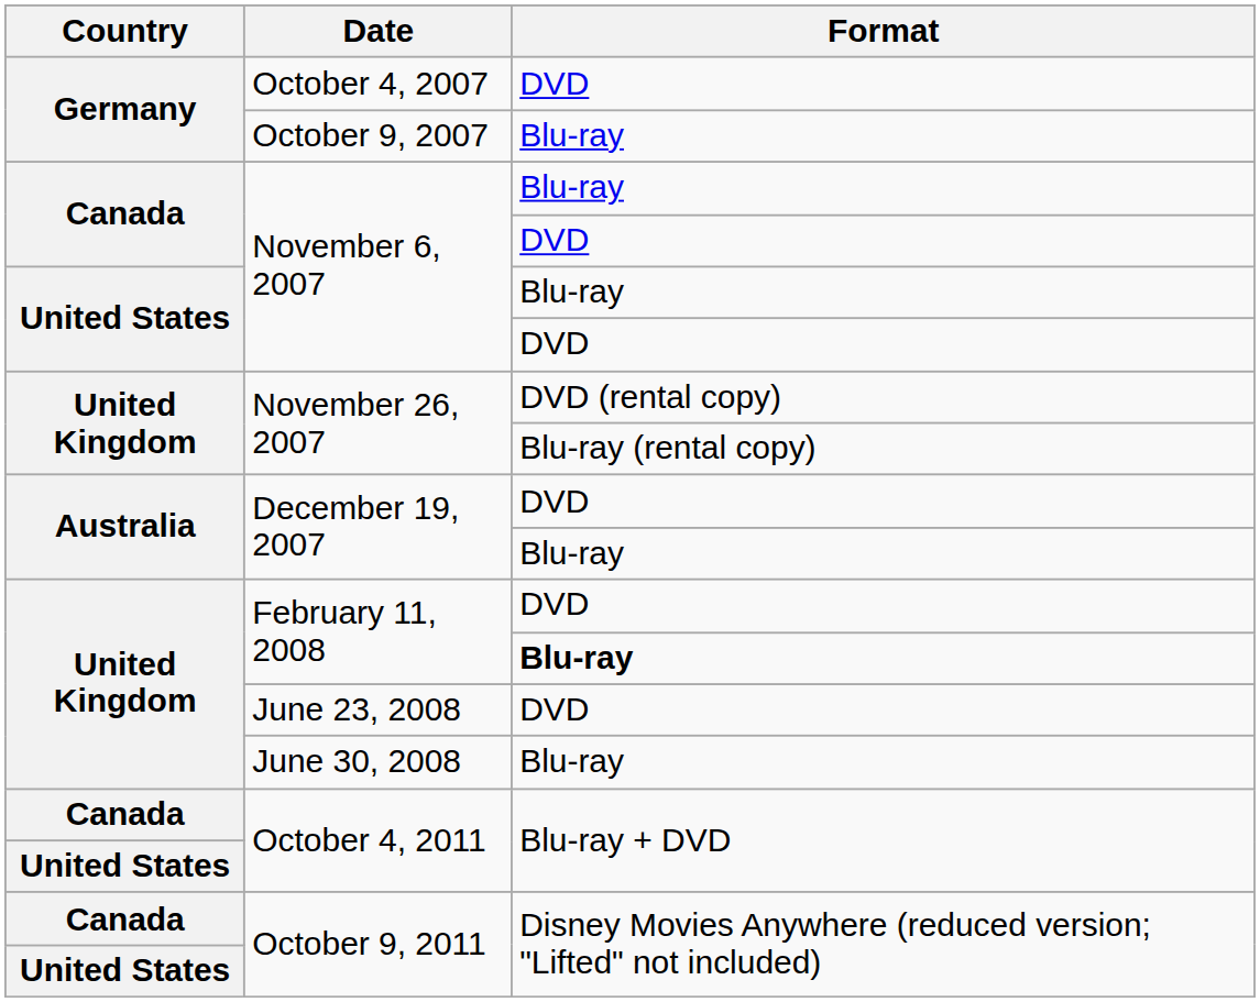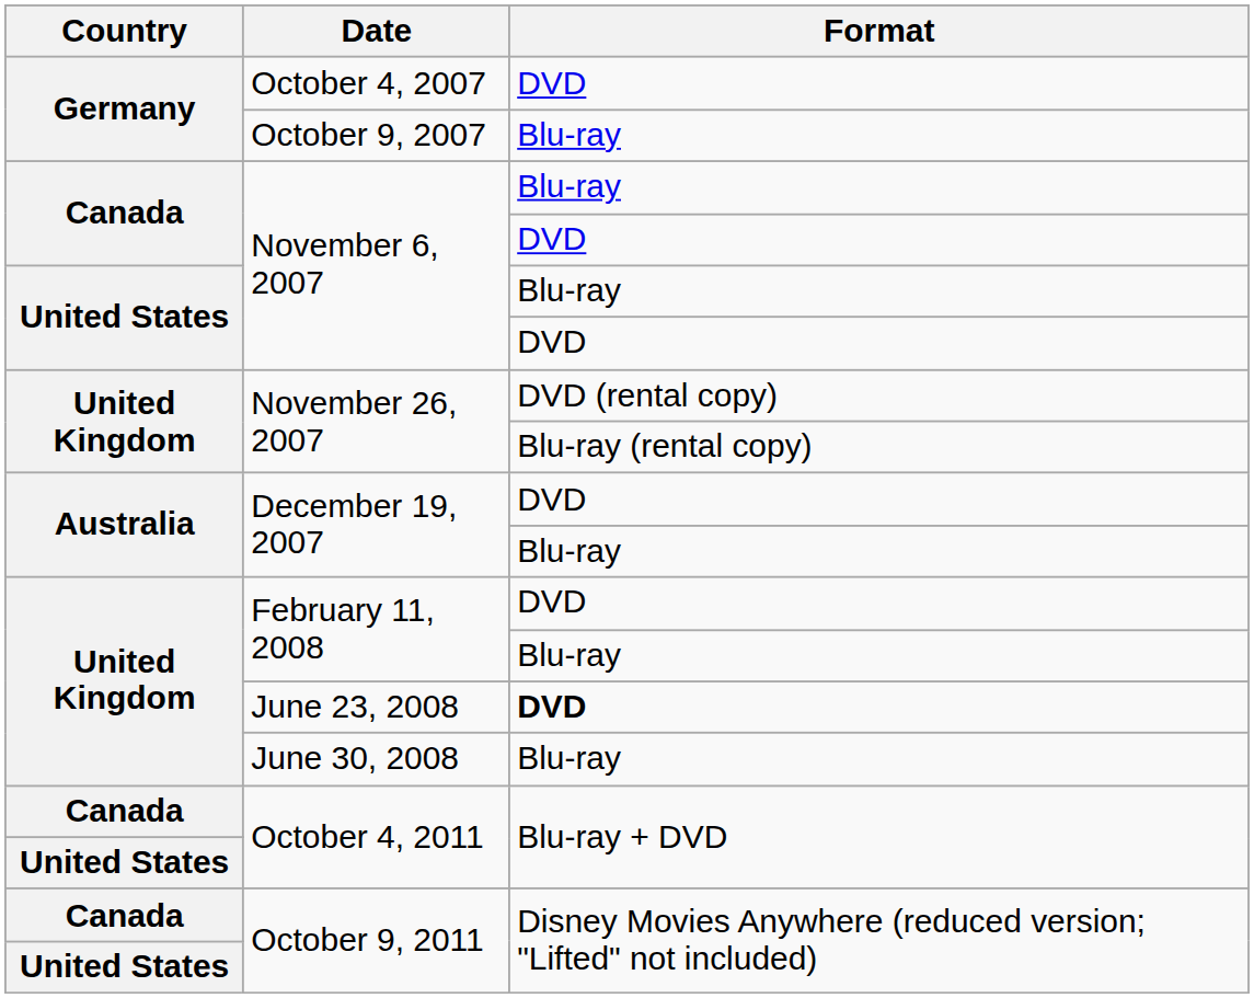February 11, 2008 / Blu-ray | Format: bold -> normal
June 23, 2008 | Format: normal -> bold
